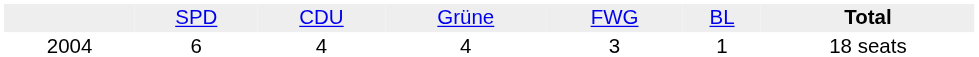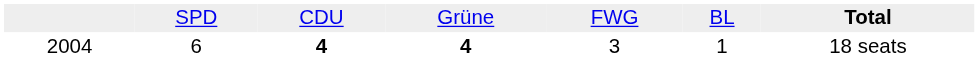2004 | column 3: normal -> bold
2004 | column 4: normal -> bold
